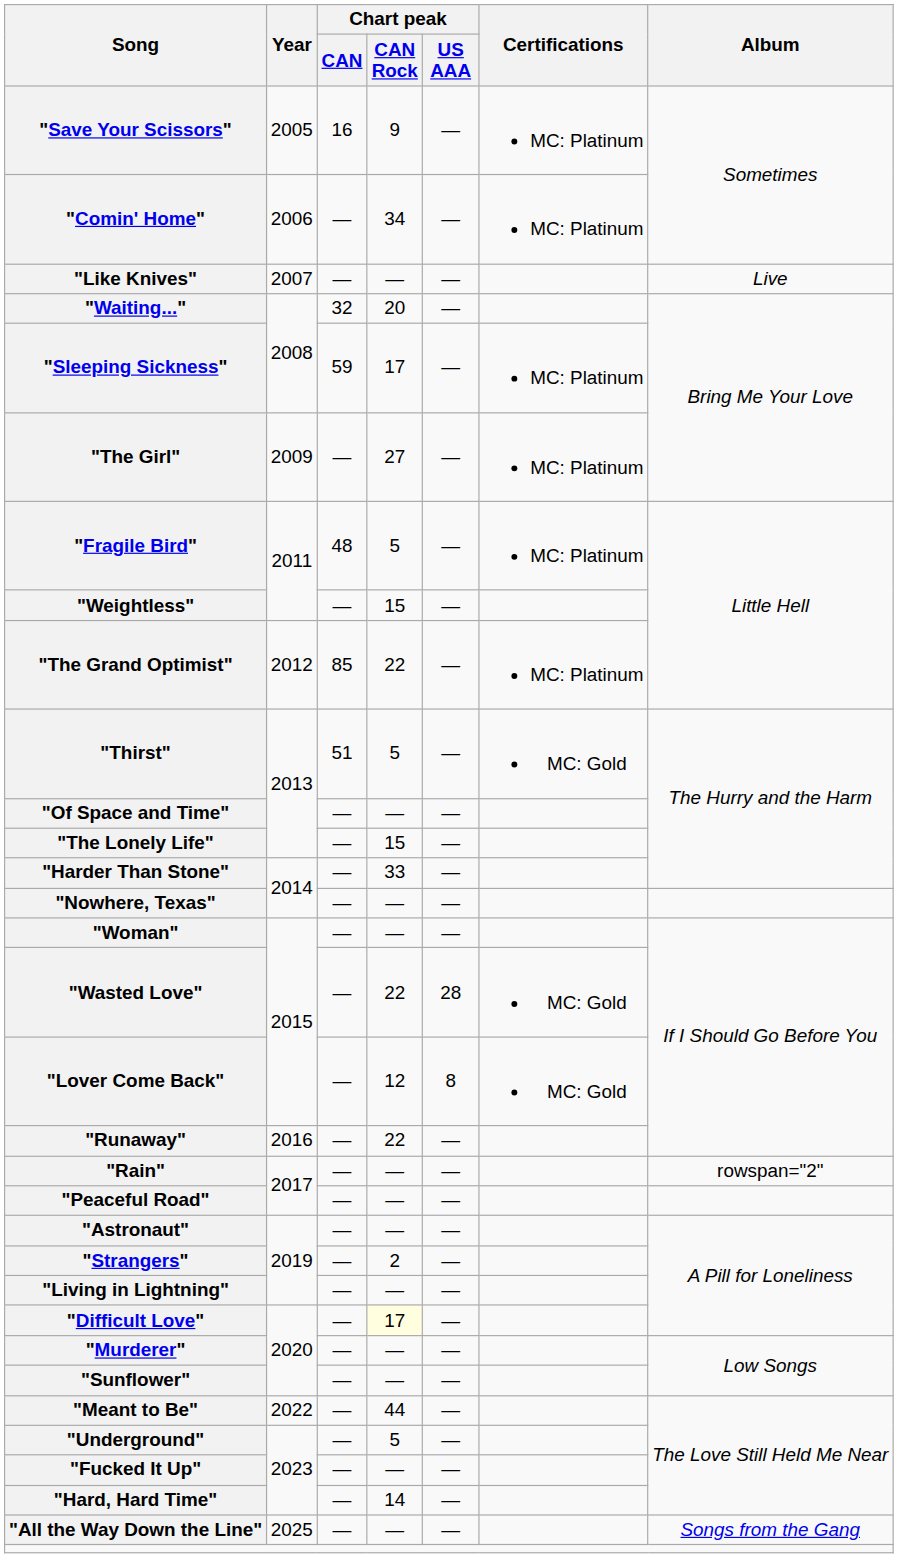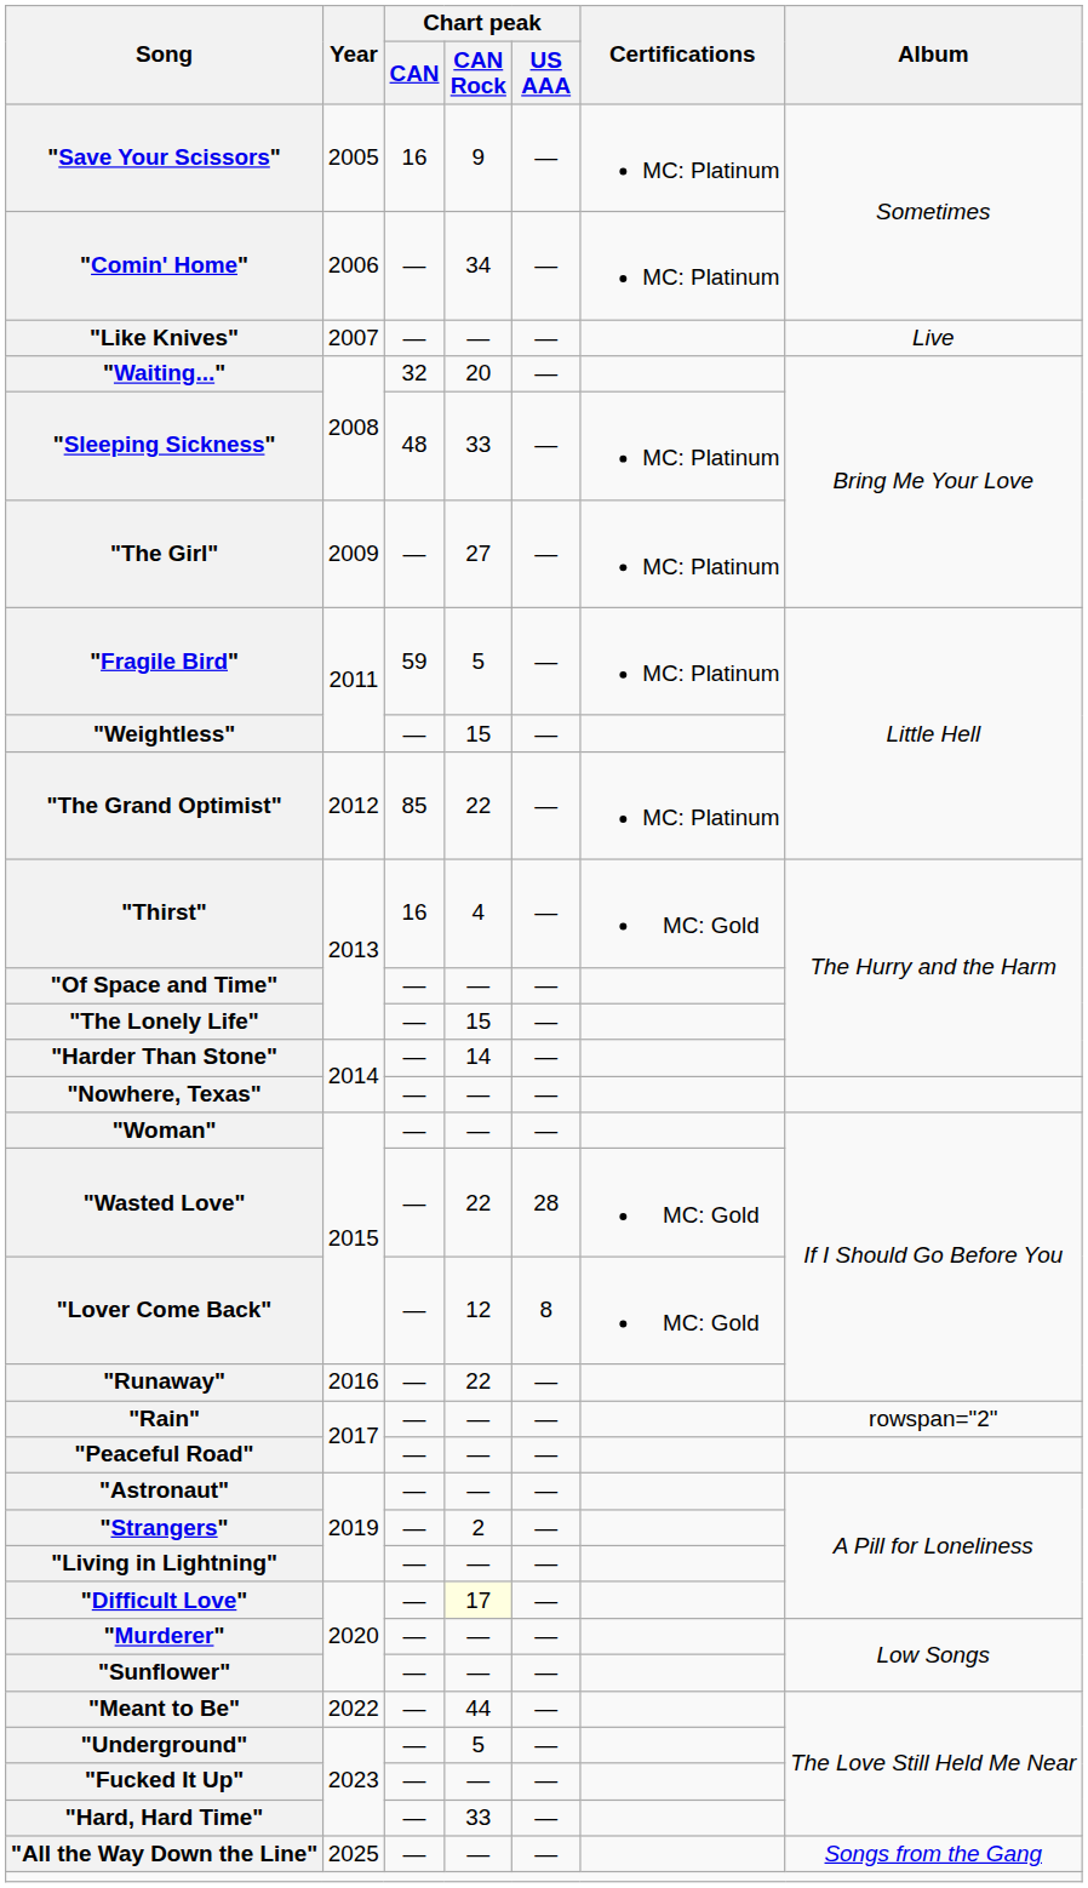"Sleeping Sickness" | Chart peak / CAN: 59 -> 48
"Sleeping Sickness" | Chart peak / CAN Rock: 17 -> 33
"Fragile Bird" | Chart peak / CAN: 48 -> 59
"Thirst" | Chart peak / CAN: 51 -> 16
"Thirst" | Chart peak / CAN Rock: 5 -> 4
"Harder Than Stone" | Chart peak / CAN Rock: 33 -> 14
"Hard, Hard Time" | Chart peak / CAN Rock: 14 -> 33
